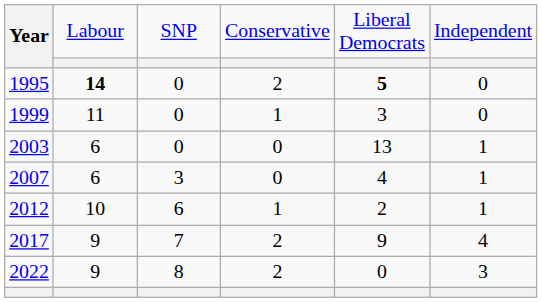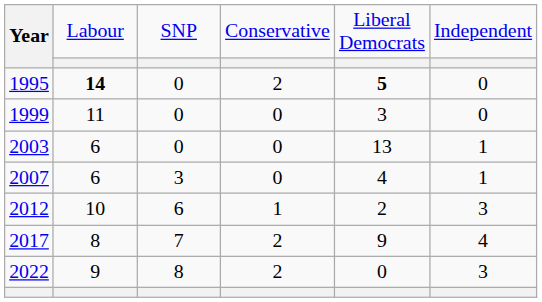1999 | column 4: 1 -> 0
2012 | column 6: 1 -> 3
2017 | column 2: 9 -> 8
